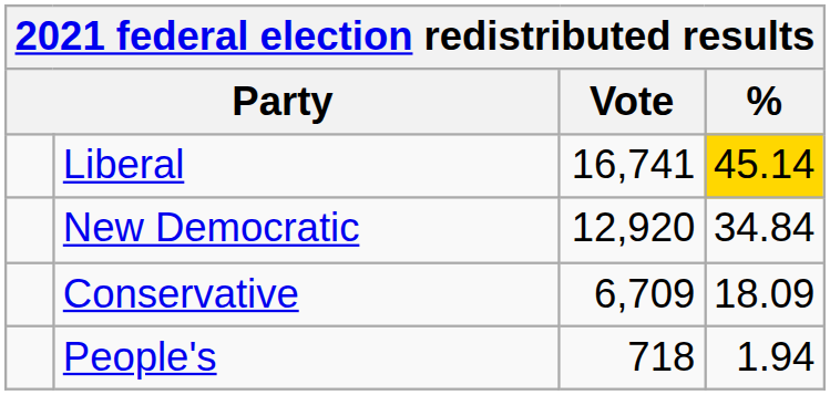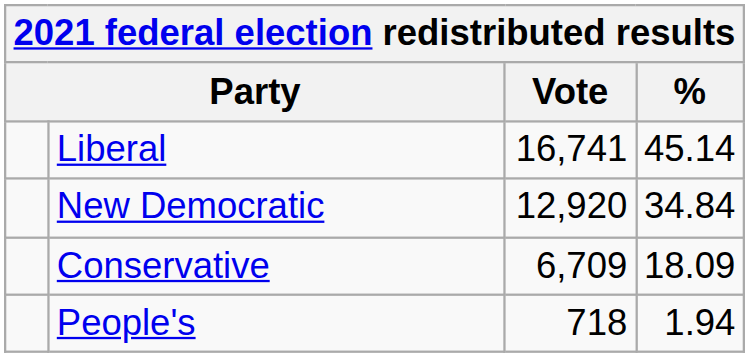Liberal | %: gold background -> no background
